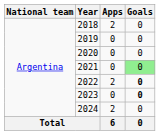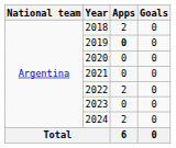2019 | Apps: normal -> bold
2021 | Goals: lightgreen background -> no background
2022 | Goals: bold -> normal
2023 | Goals: bold -> normal
